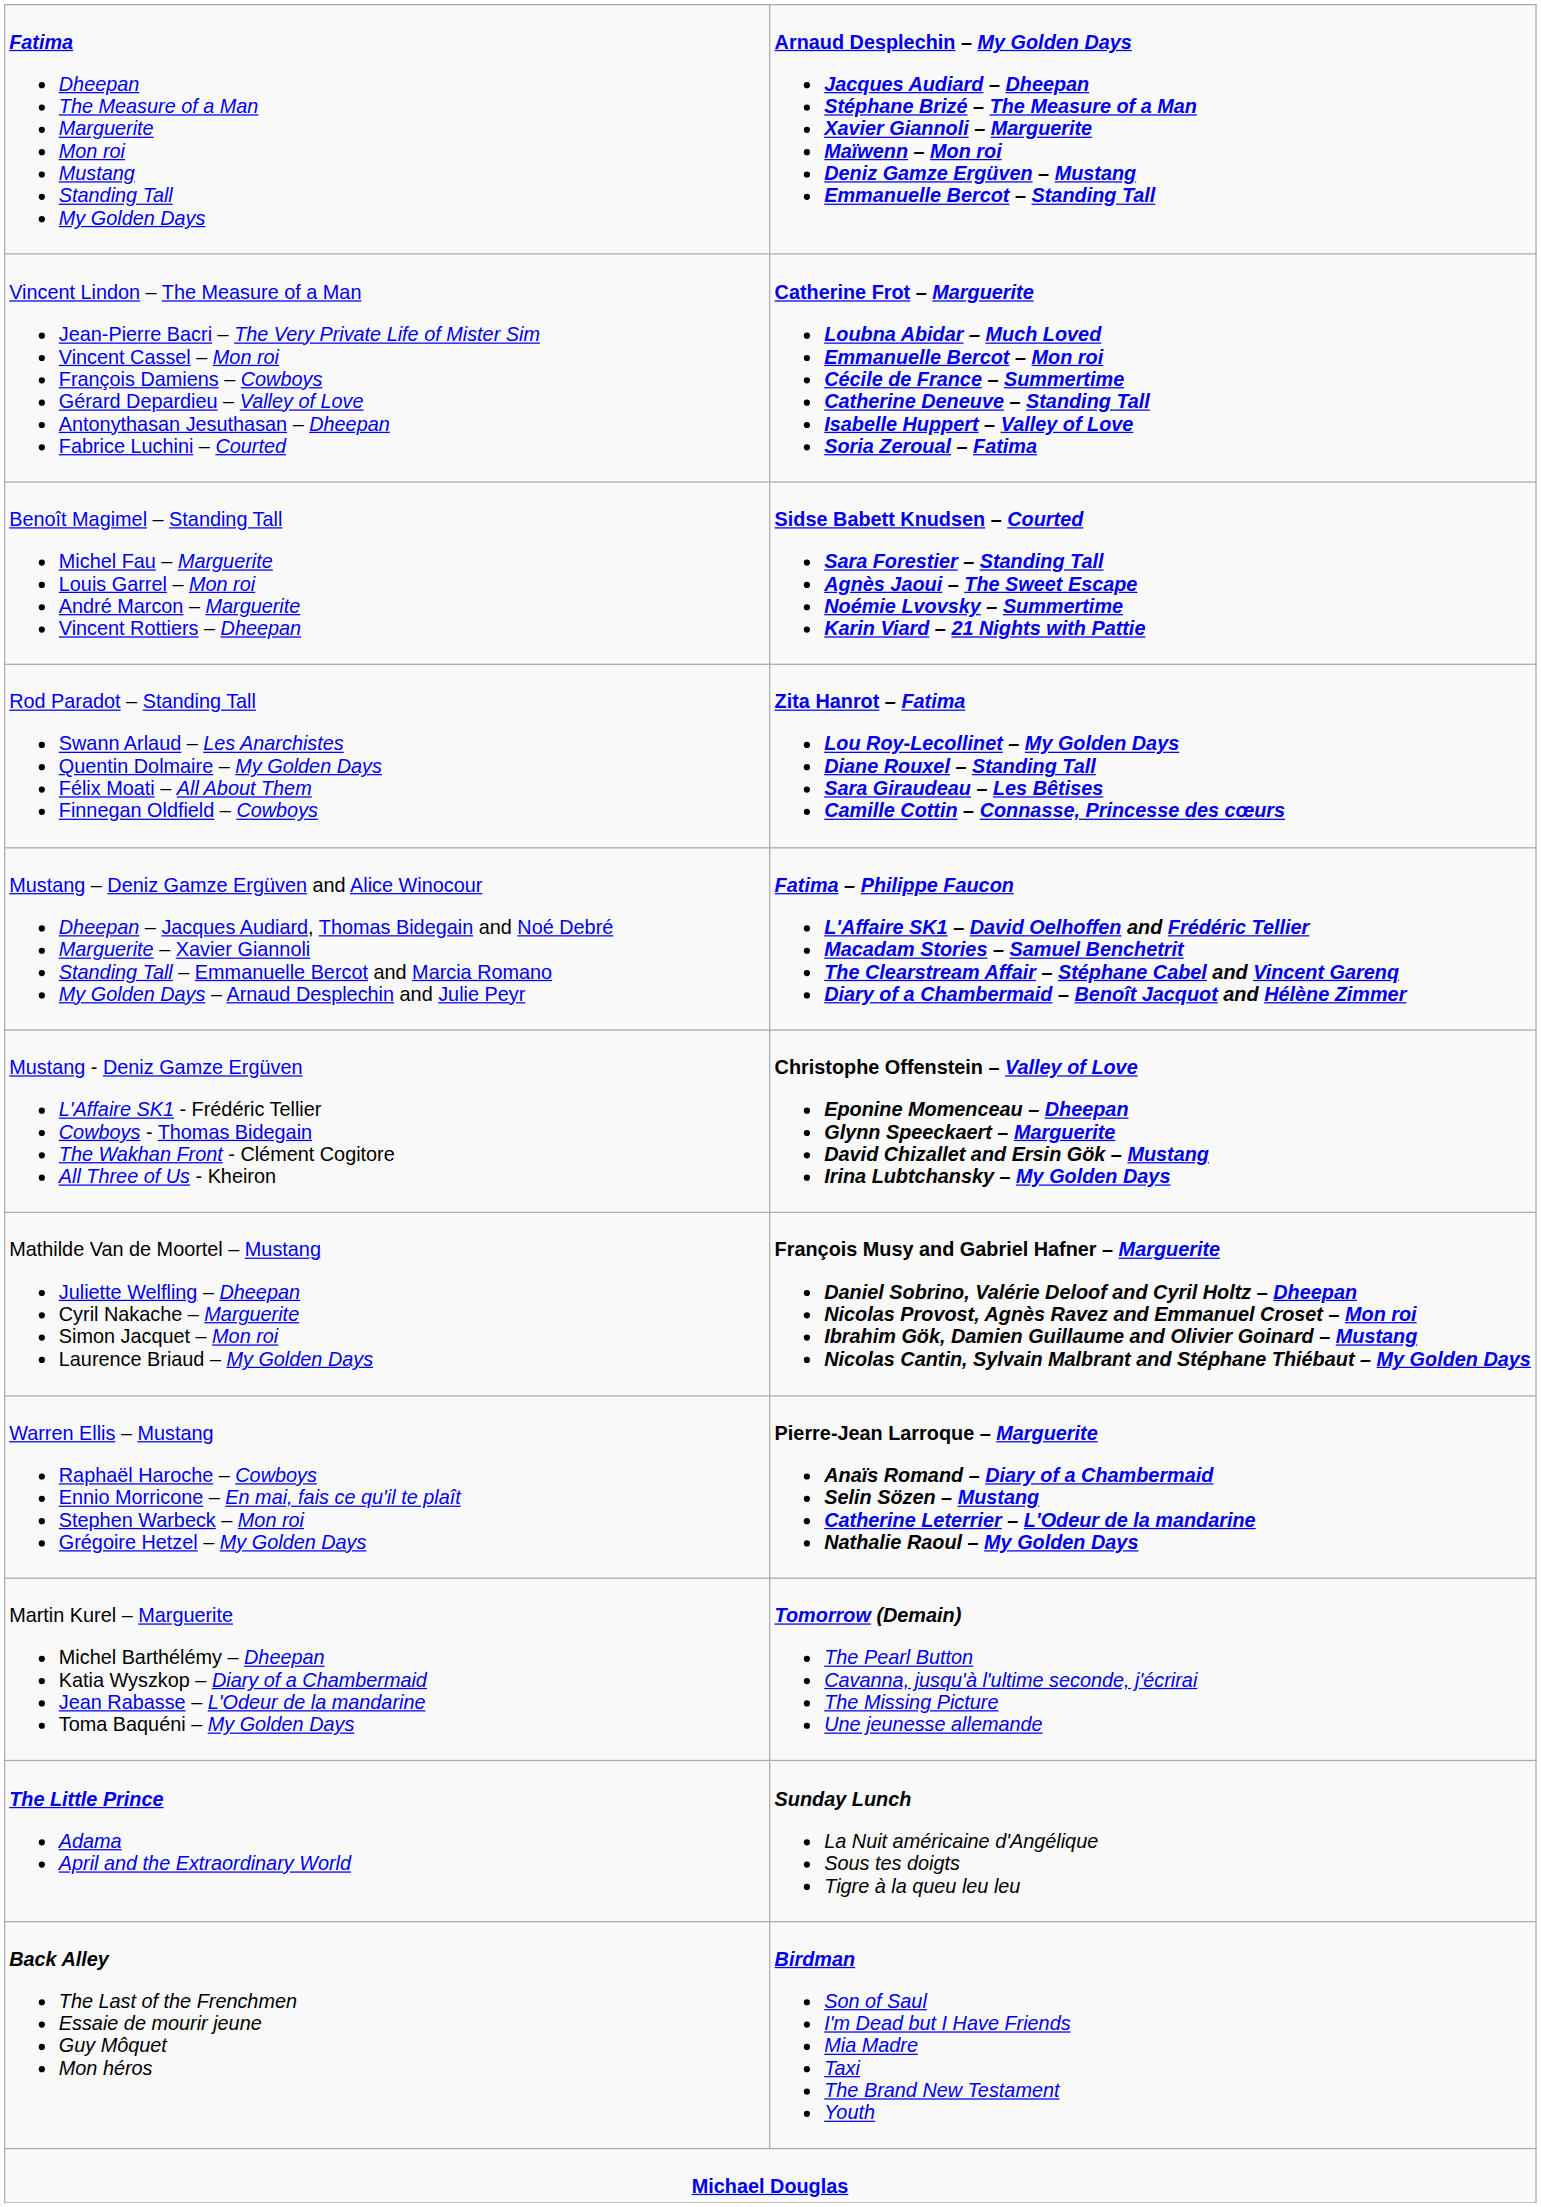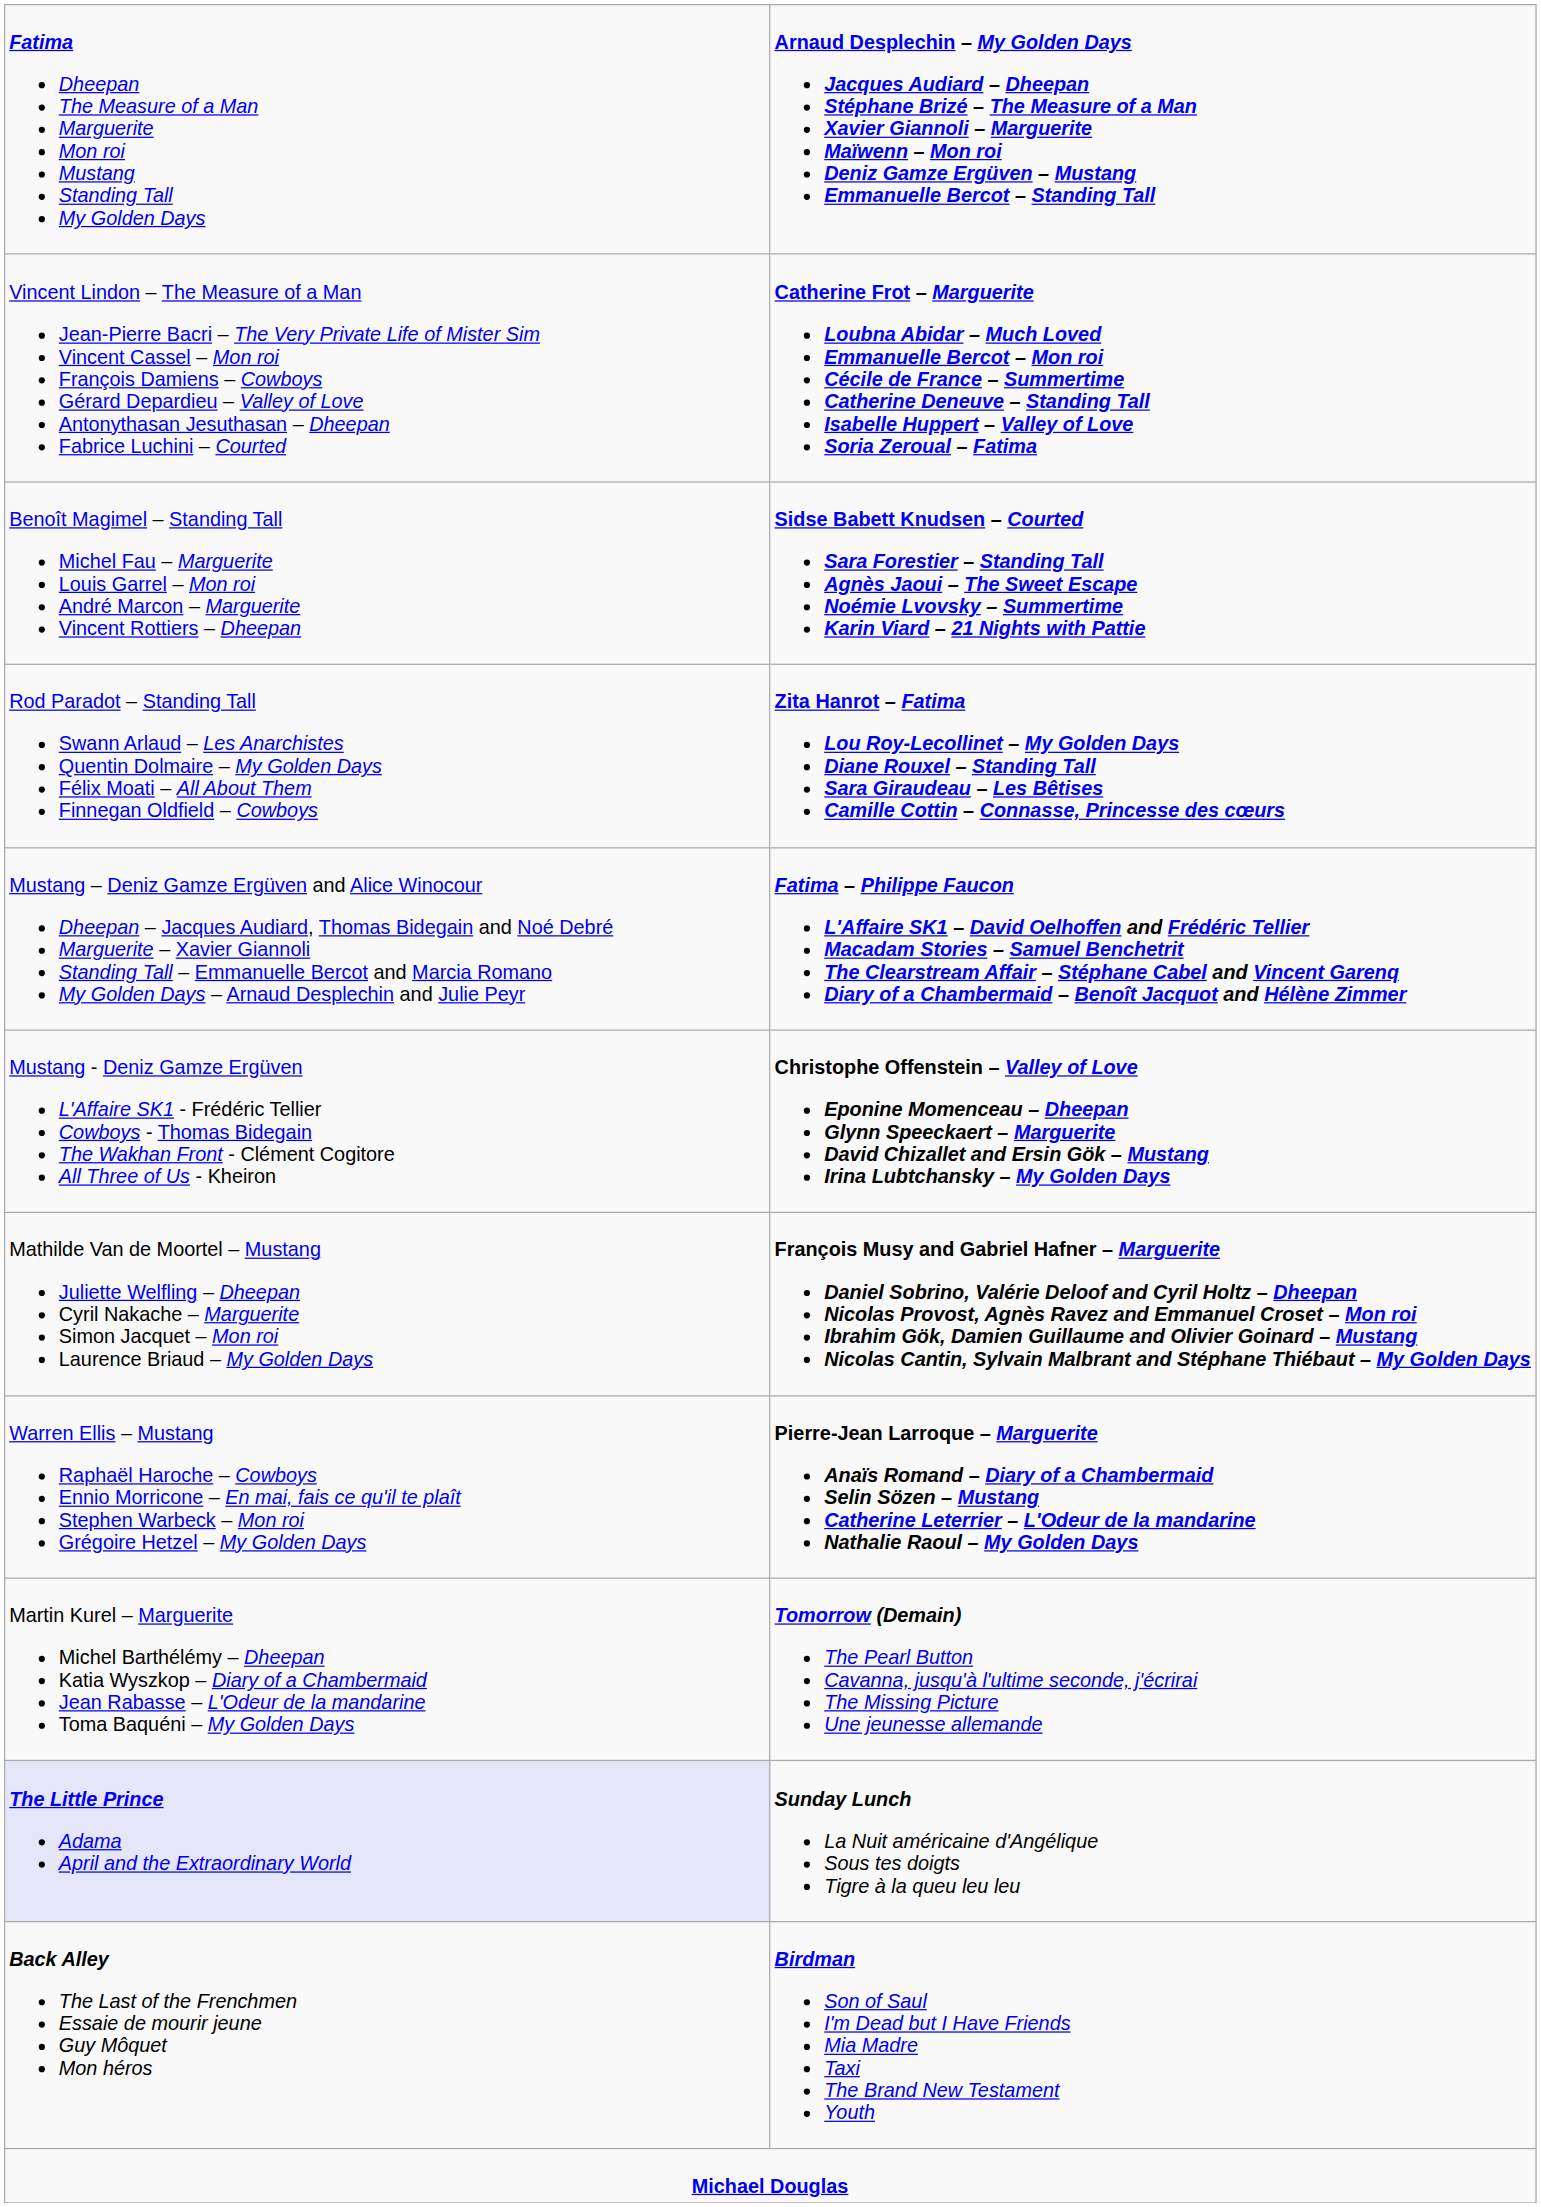The Little Prince Adama April and the Extraordinary World | column 1: no background -> lavender background
